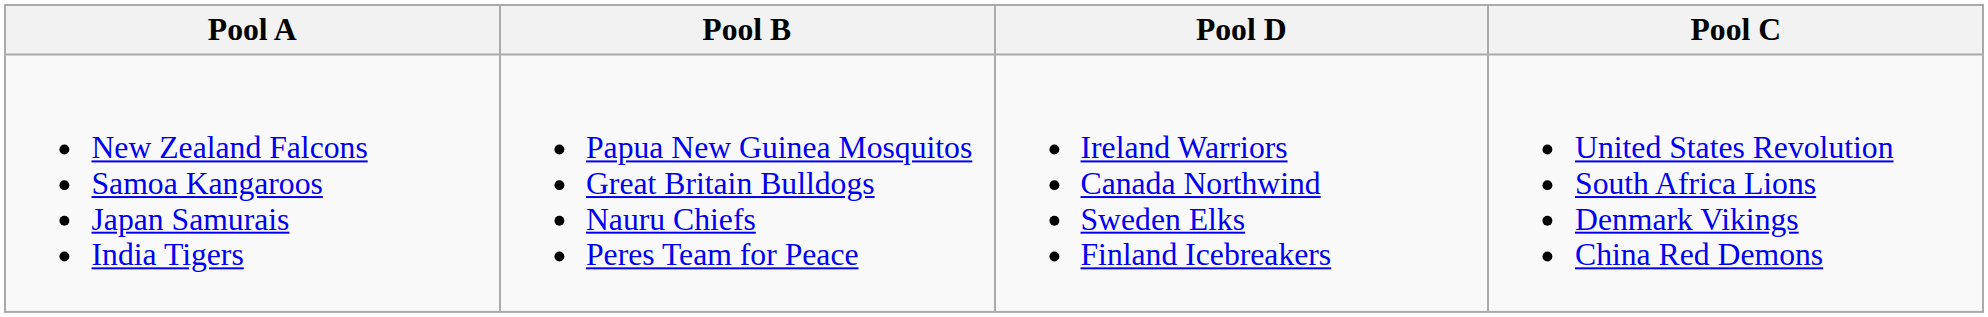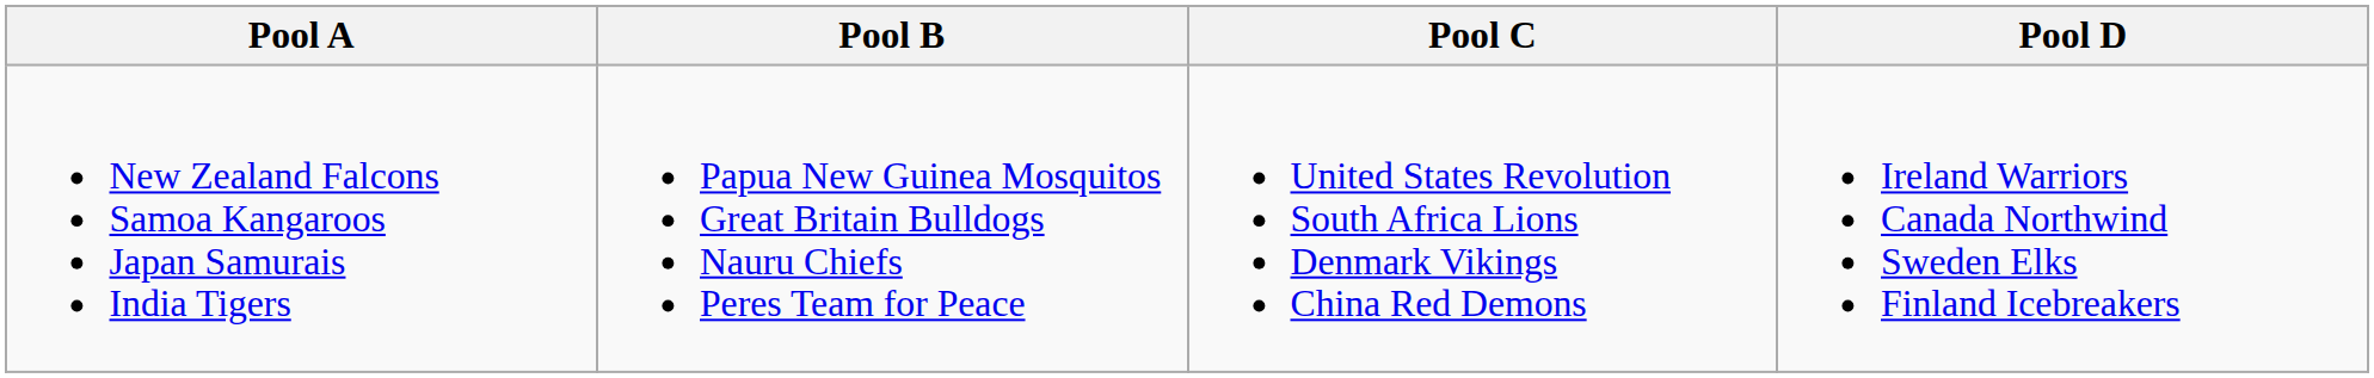columns swapped: Pool C <-> Pool D
